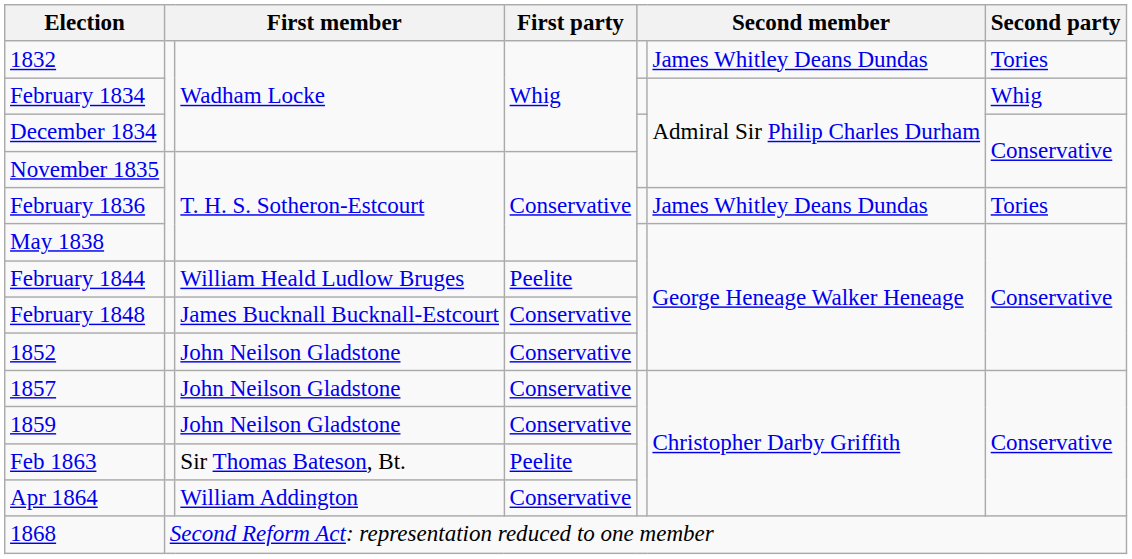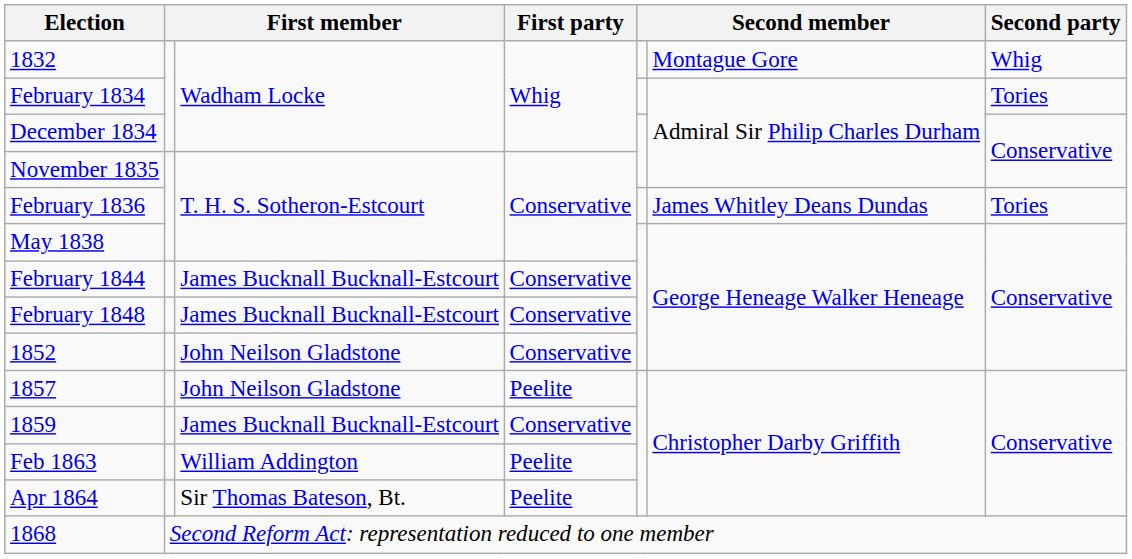1832 | column 6: James Whitley Deans Dundas -> Montague Gore
1832 | Second party: Tories -> Whig
February 1834 | Second party: Whig -> Tories
February 1844 | column 3: William Heald Ludlow Bruges -> James Bucknall Bucknall-Estcourt
February 1844 | First party: Peelite -> Conservative
1857 | First party: Conservative -> Peelite
1859 | column 3: John Neilson Gladstone -> James Bucknall Bucknall-Estcourt
Feb 1863 | column 3: Sir Thomas Bateson, Bt. -> William Addington
Apr 1864 | column 3: William Addington -> Sir Thomas Bateson, Bt.
Apr 1864 | First party: Conservative -> Peelite
